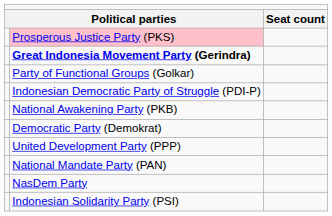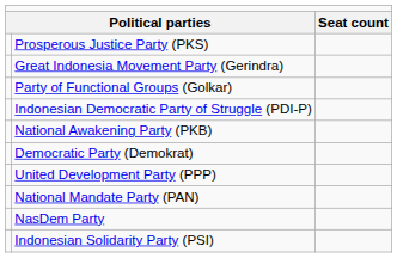Prosperous Justice Party (PKS) | column 2: pink background -> no background
Great Indonesia Movement Party (Gerindra) | column 2: bold -> normal
